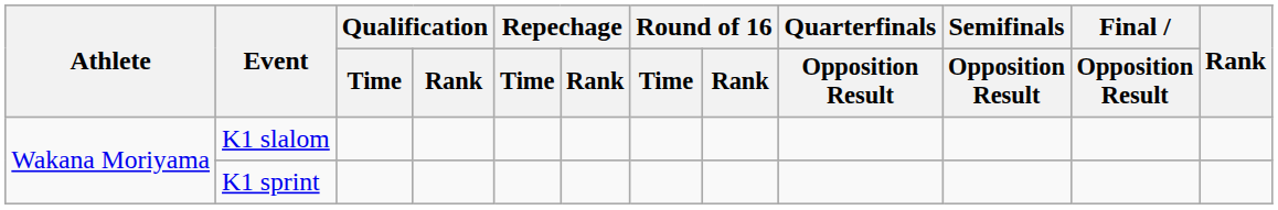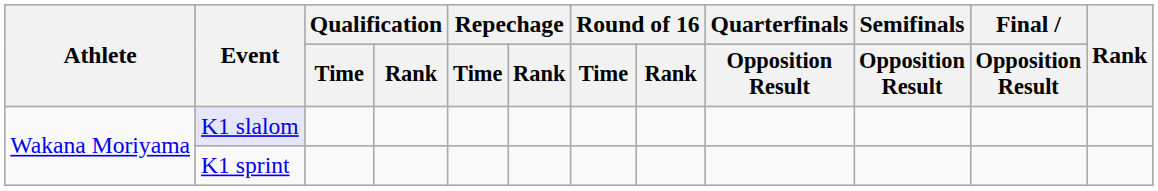K1 slalom | Event: no background -> lavender background
